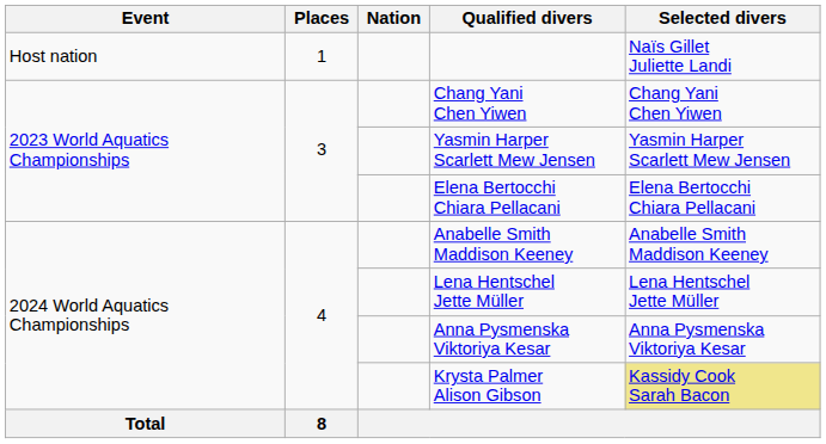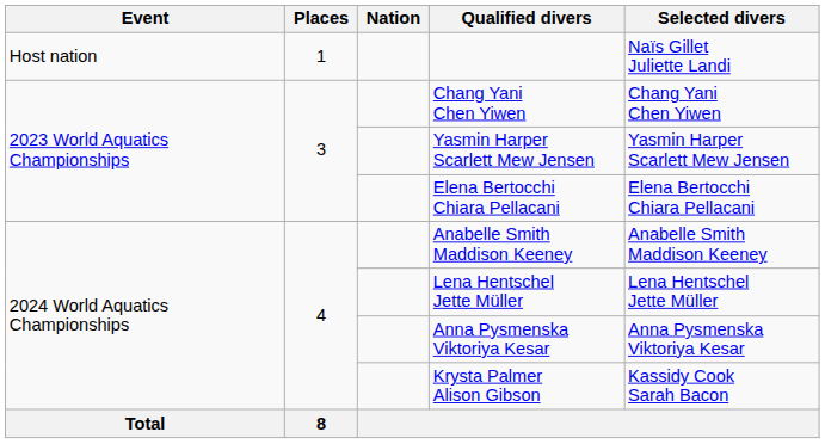Krysta Palmer Alison Gibson | Selected divers: khaki background -> no background
